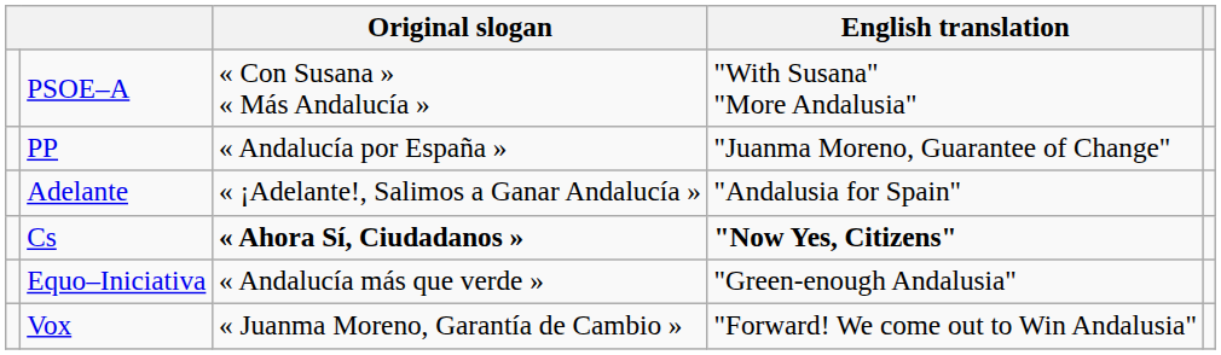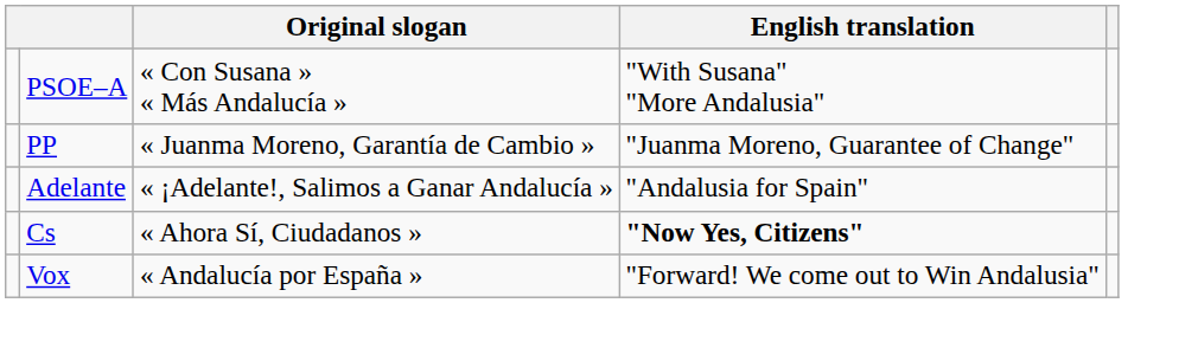PP | Original slogan: « Andalucía por España » -> « Juanma Moreno, Garantía de Cambio »
Cs | Original slogan: bold -> normal
- row: Equo–Iniciativa | « Andalucía más que verde » | "Green-enough Andalusia"
Vox | Original slogan: « Juanma Moreno, Garantía de Cambio » -> « Andalucía por España »
